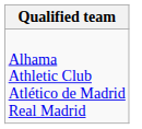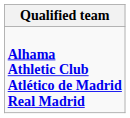row 2 | column 1: normal -> bold
